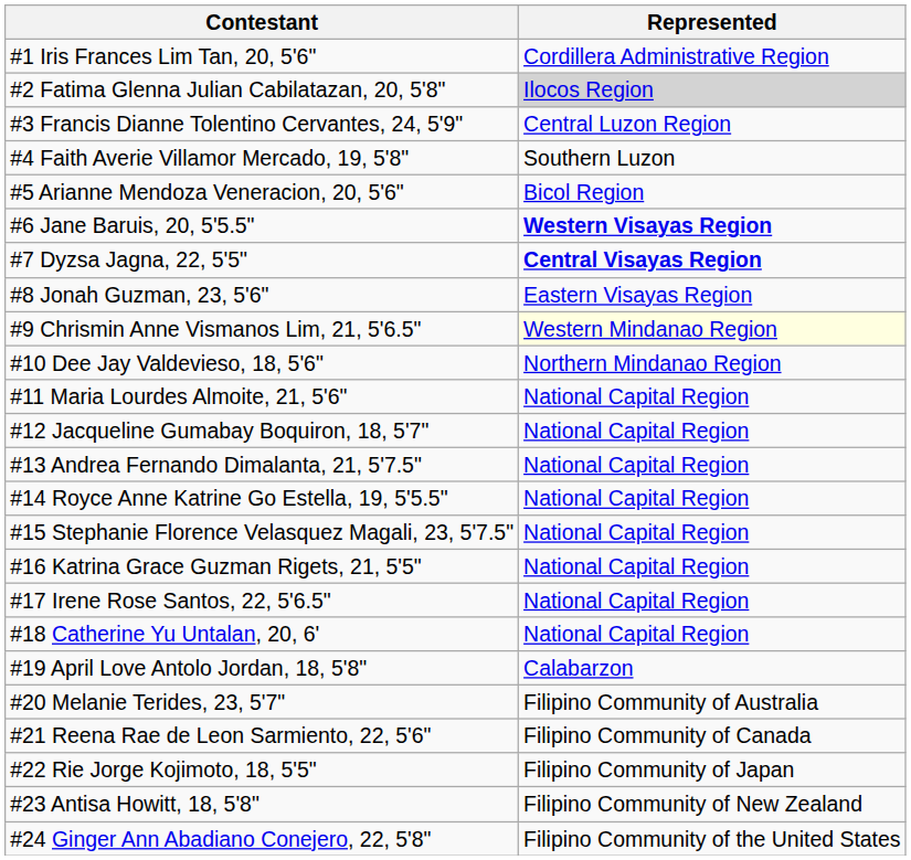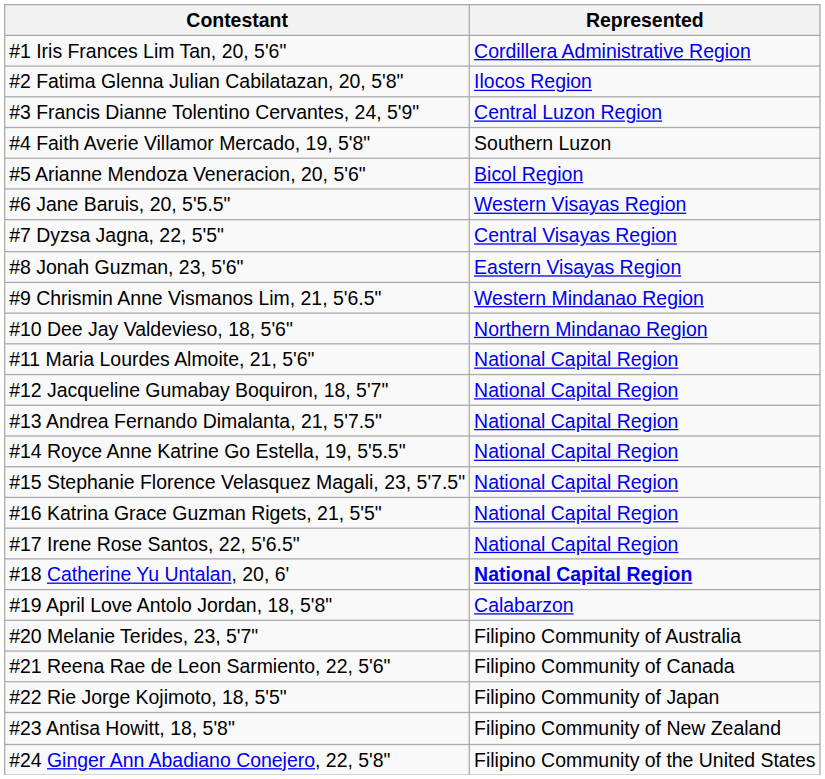#2 Fatima Glenna Julian Cabilatazan, 20, 5'8" | Represented: lightgrey background -> no background
#6 Jane Baruis, 20, 5'5.5" | Represented: bold -> normal
#7 Dyzsa Jagna, 22, 5'5" | Represented: bold -> normal
#9 Chrismin Anne Vismanos Lim, 21, 5'6.5" | Represented: lightyellow background -> no background
#18 Catherine Yu Untalan, 20, 6' | Represented: normal -> bold
